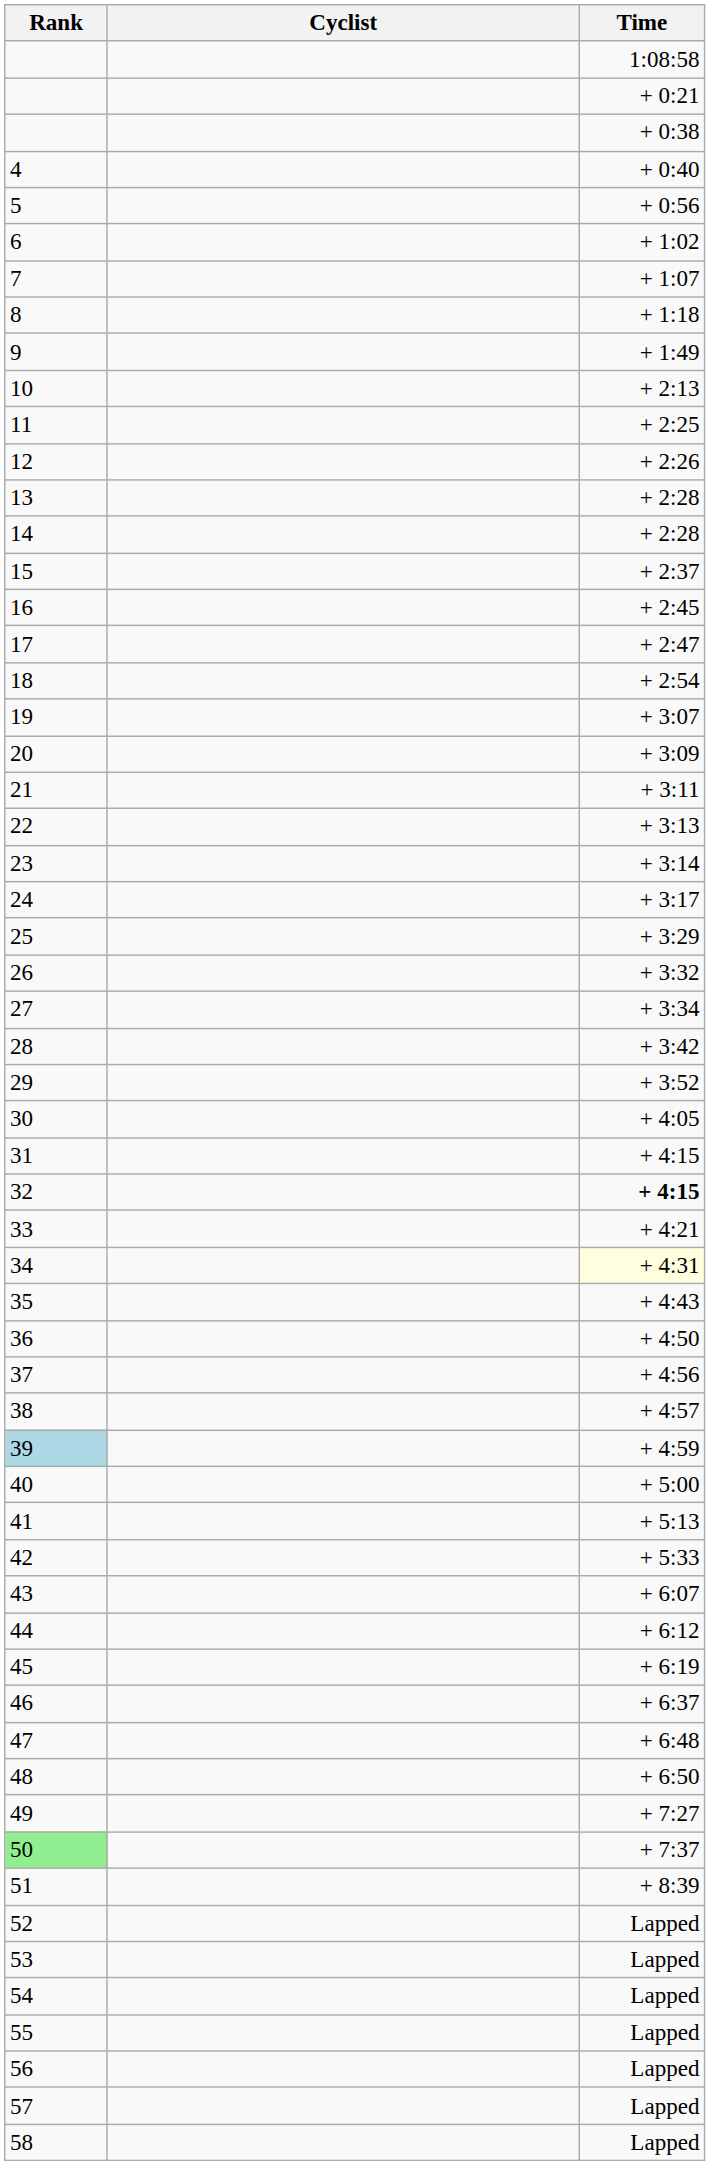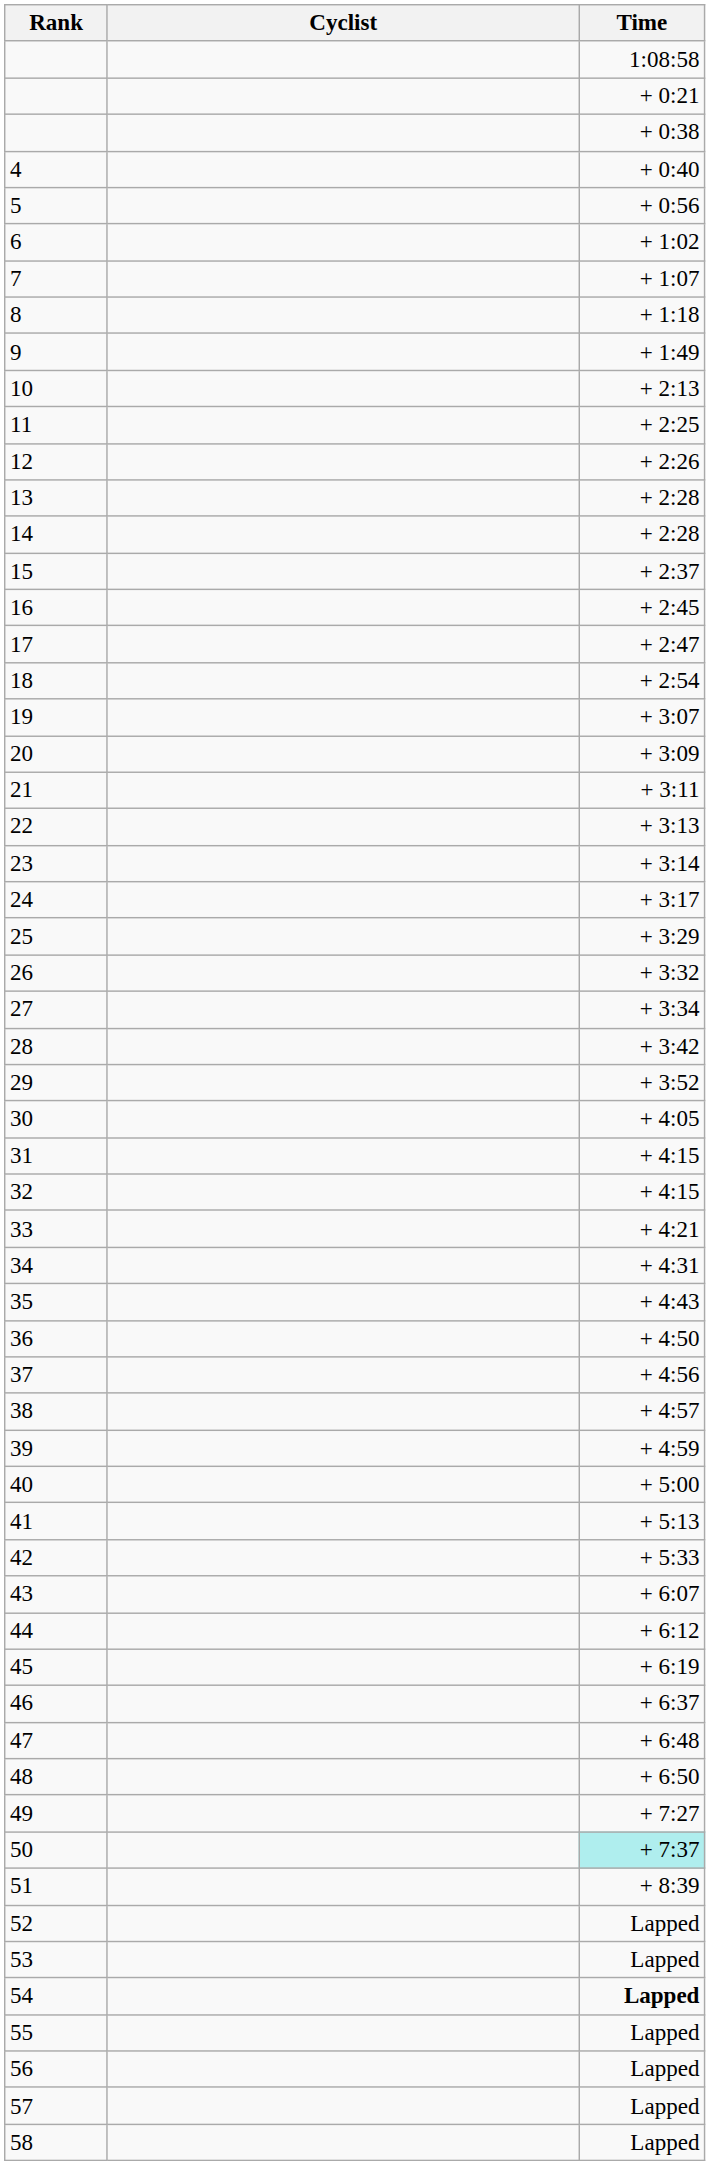32 | Time: bold -> normal
34 | Time: lightyellow background -> no background
39 | Rank: lightblue background -> no background
50 | Rank: lightgreen background -> no background
50 | Time: no background -> paleturquoise background
54 | Time: normal -> bold
